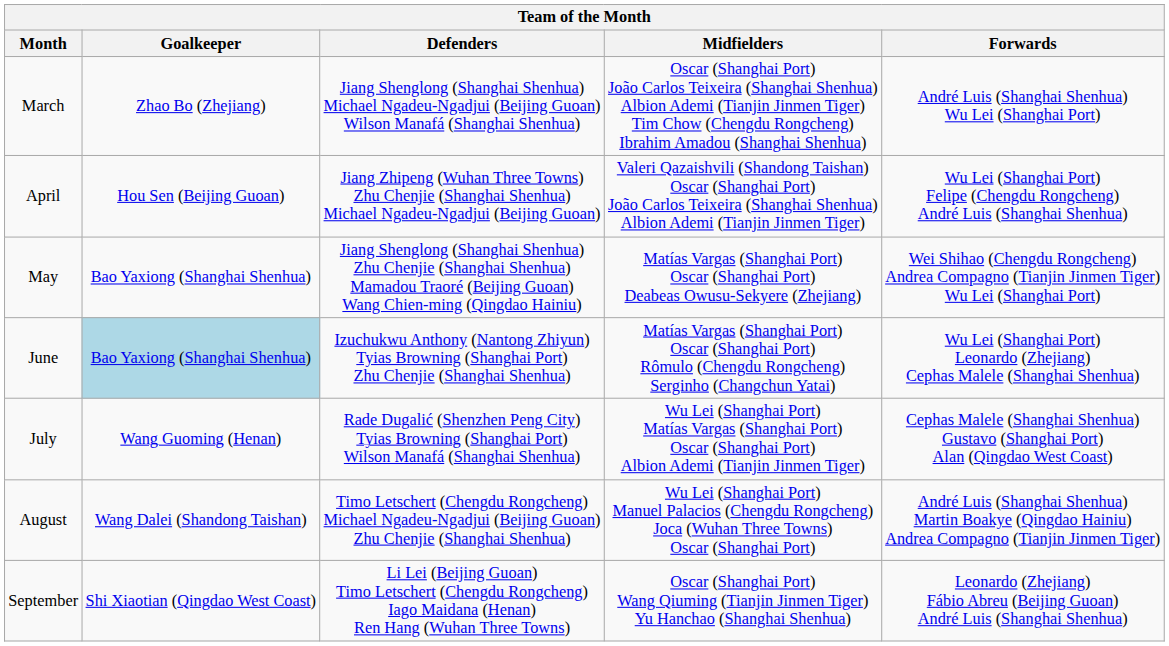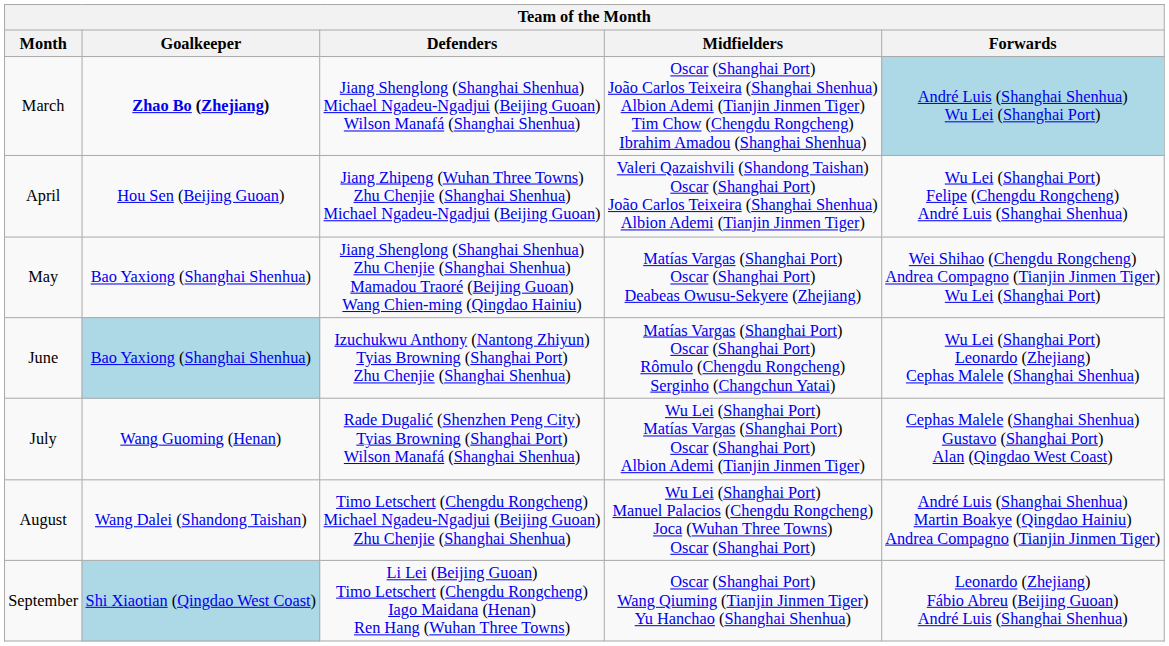March | Goalkeeper: normal -> bold
March | Forwards: no background -> lightblue background
September | Goalkeeper: no background -> lightblue background
